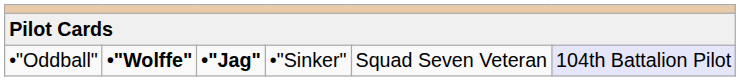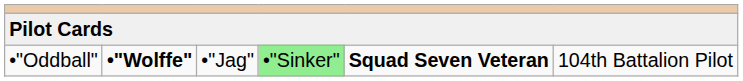•"Oddball" | column 3: bold -> normal
•"Oddball" | column 4: no background -> lightgreen background
•"Oddball" | column 5: normal -> bold
•"Oddball" | column 6: lavender background -> no background
